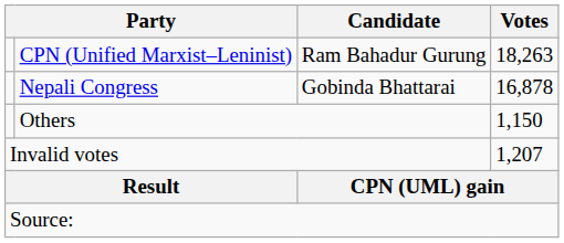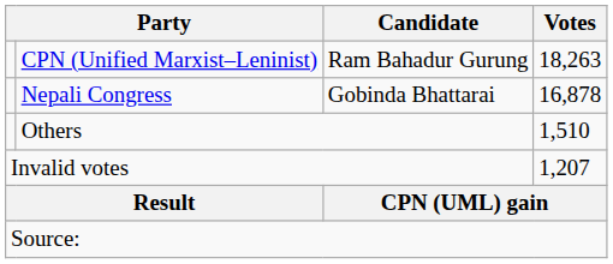Others | Votes: 1,150 -> 1,510
